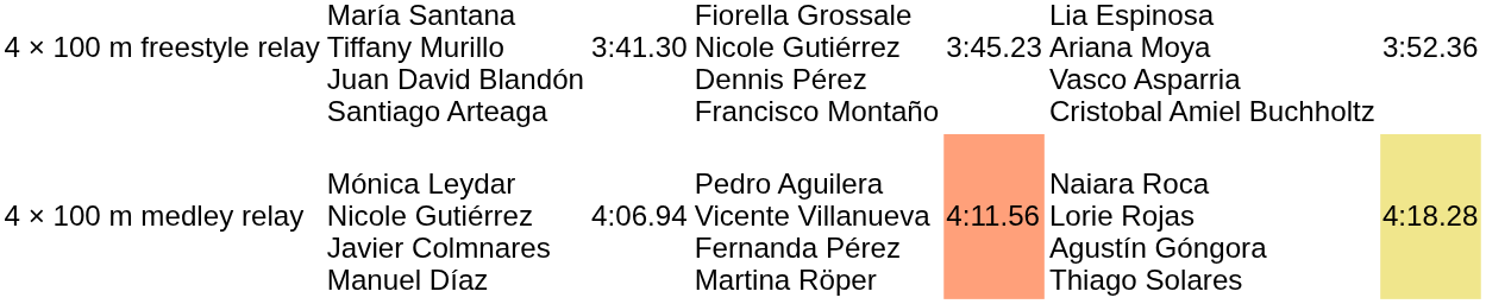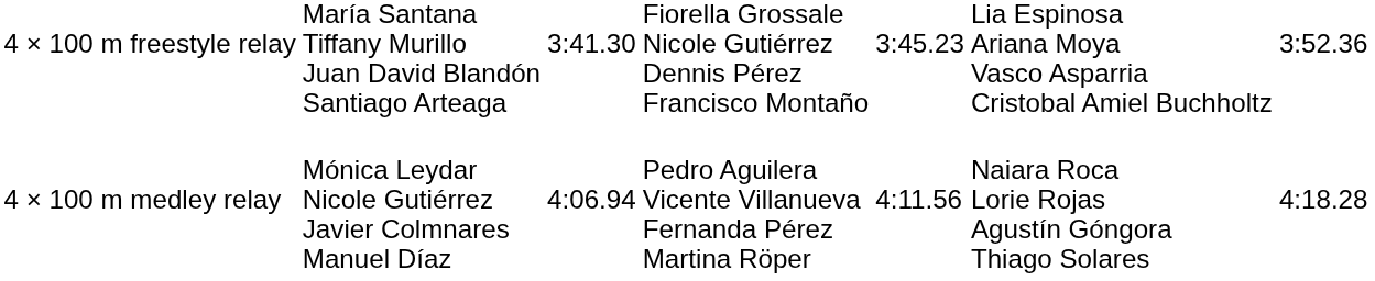4 × 100 m medley relay | column 5: lightsalmon background -> no background
4 × 100 m medley relay | column 7: khaki background -> no background
